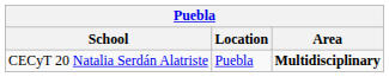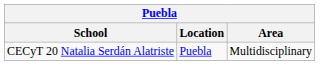CECyT 20 Natalia Serdán Alatriste | Area: bold -> normal
